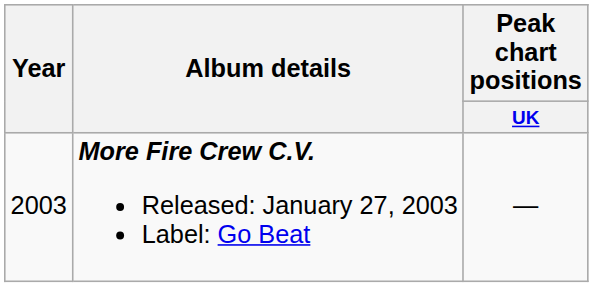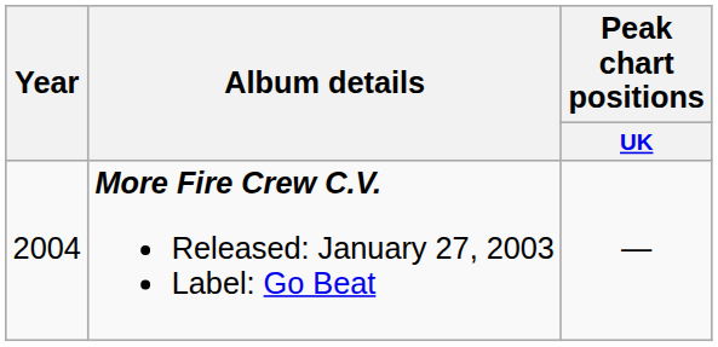row 3 | Year: 2003 -> 2004
